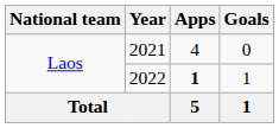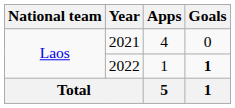2022 | Apps: bold -> normal
2022 | Goals: normal -> bold
